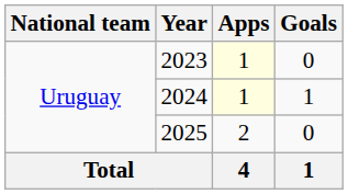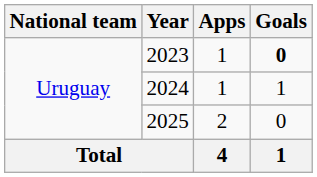2023 | Apps: lightyellow background -> no background
2023 | Goals: normal -> bold
2024 | Apps: lightyellow background -> no background
